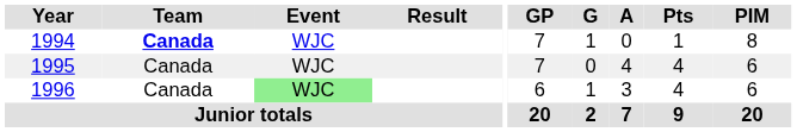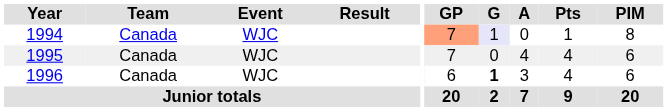1994 | Team: bold -> normal
1994 | GP: no background -> lightsalmon background
1994 | G: no background -> lavender background
1996 | Event: lightgreen background -> no background
1996 | G: normal -> bold
